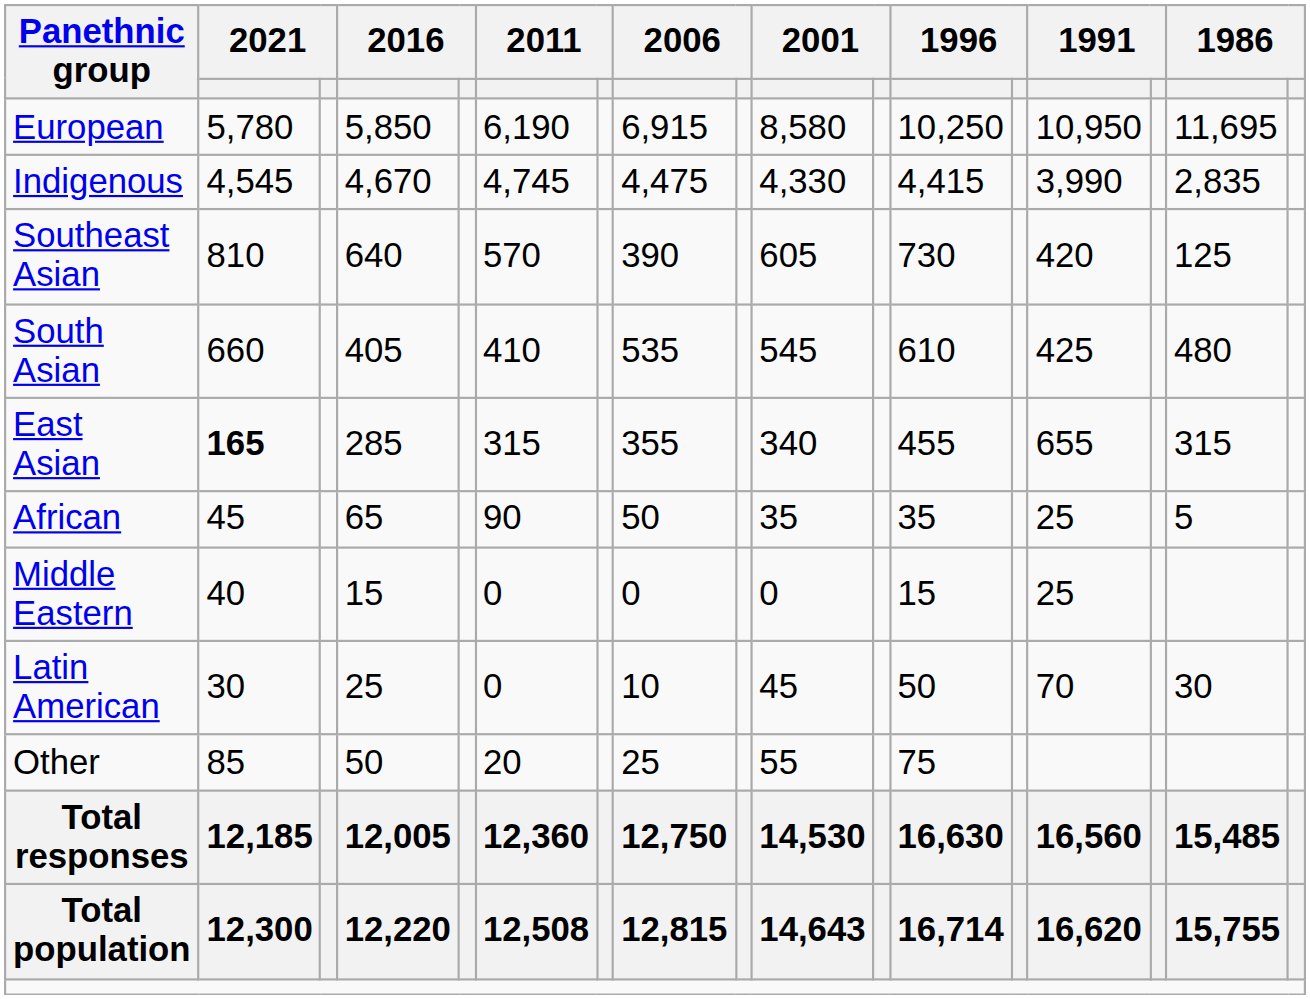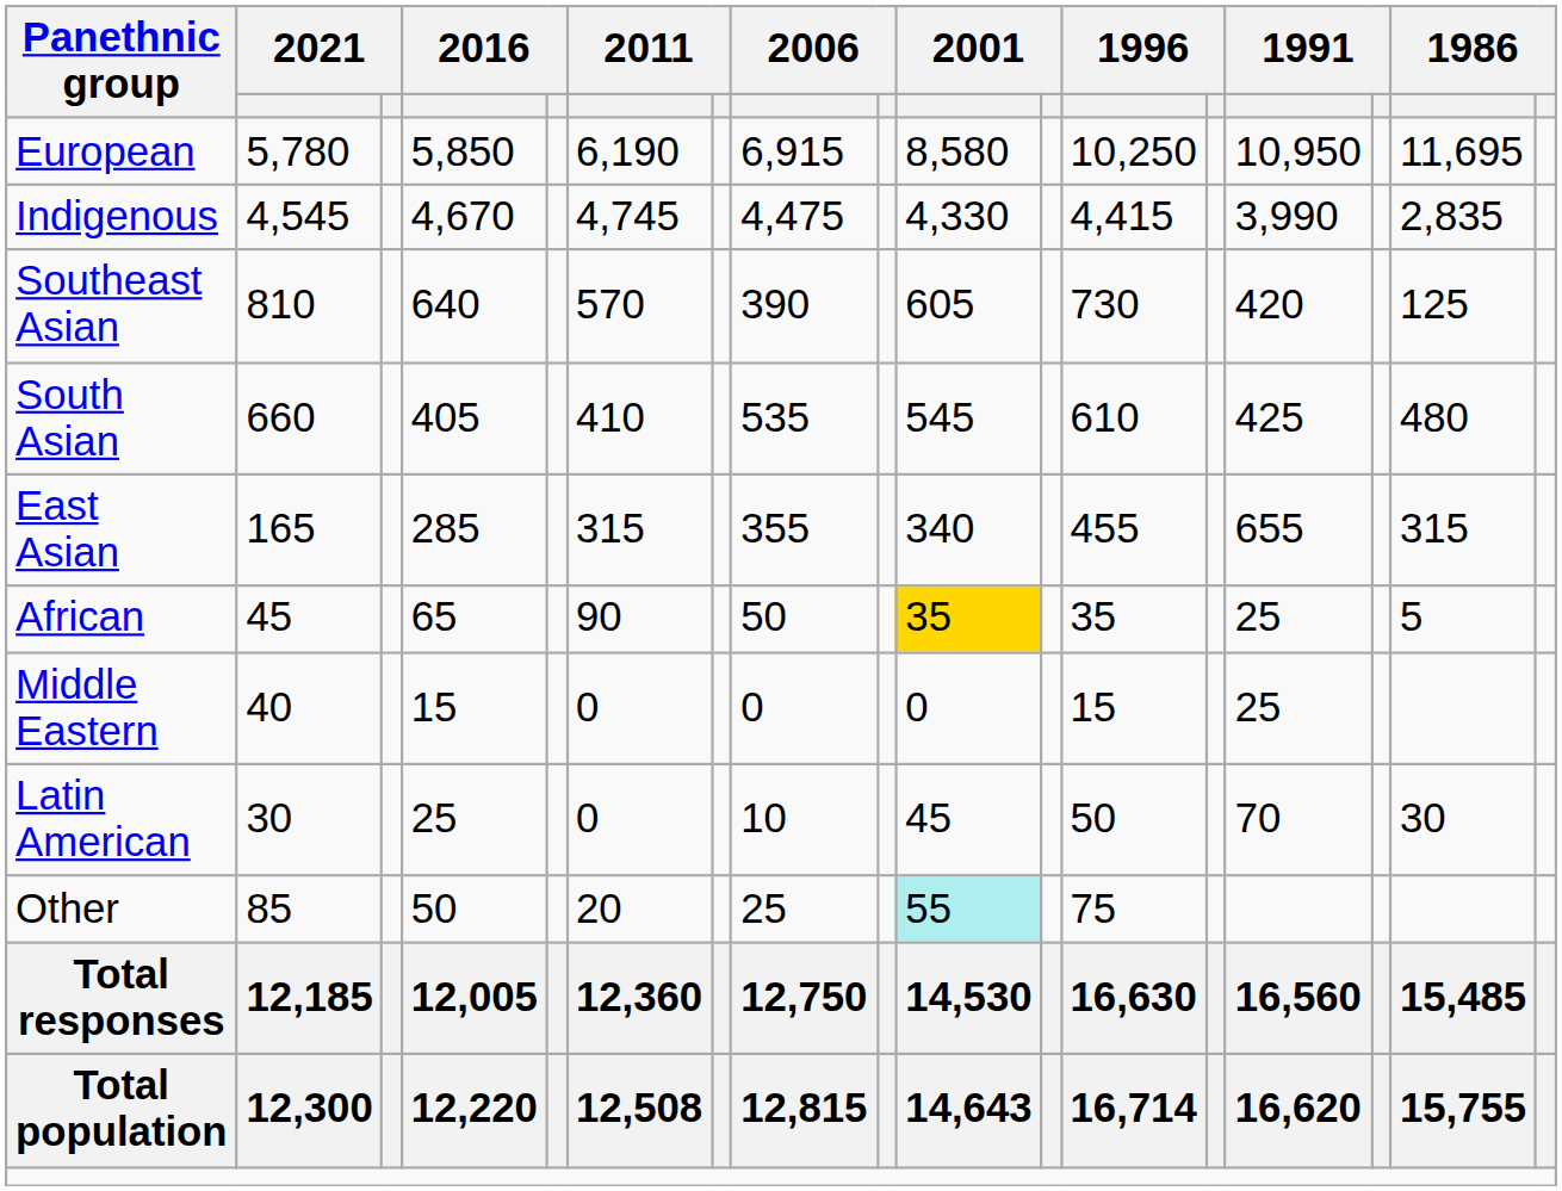East Asian | column 2: bold -> normal
African | column 10: no background -> gold background
Other | column 10: no background -> paleturquoise background
